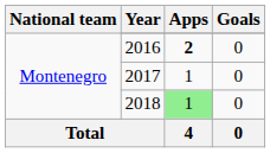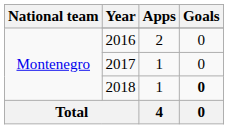2016 | Apps: bold -> normal
2018 | Apps: lightgreen background -> no background
2018 | Goals: normal -> bold
